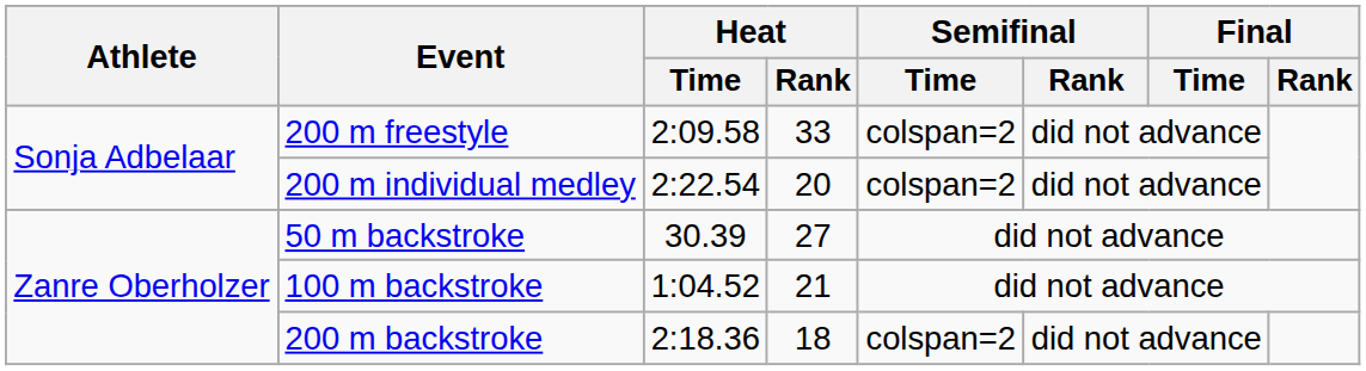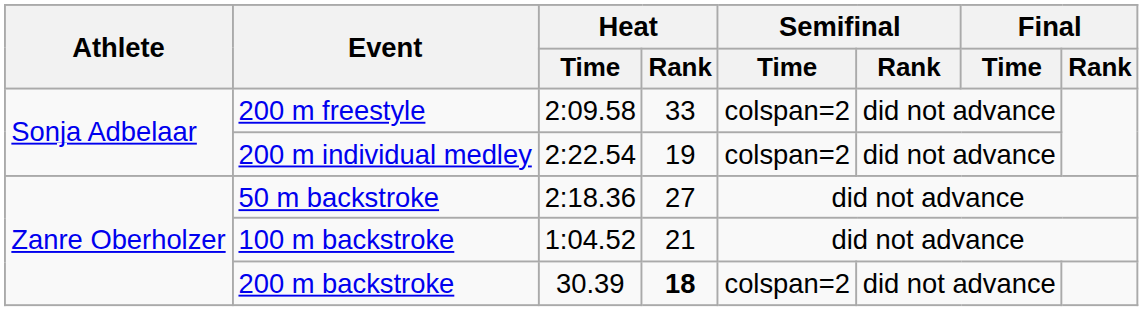200 m individual medley | Heat / Rank: 20 -> 19
50 m backstroke | Heat / Time: 30.39 -> 2:18.36
200 m backstroke | Heat / Time: 2:18.36 -> 30.39
200 m backstroke | Heat / Rank: normal -> bold
